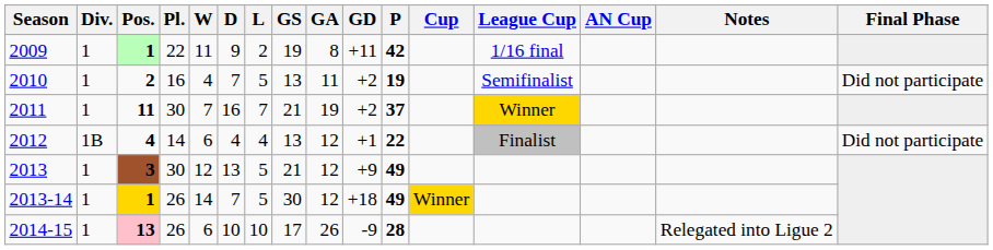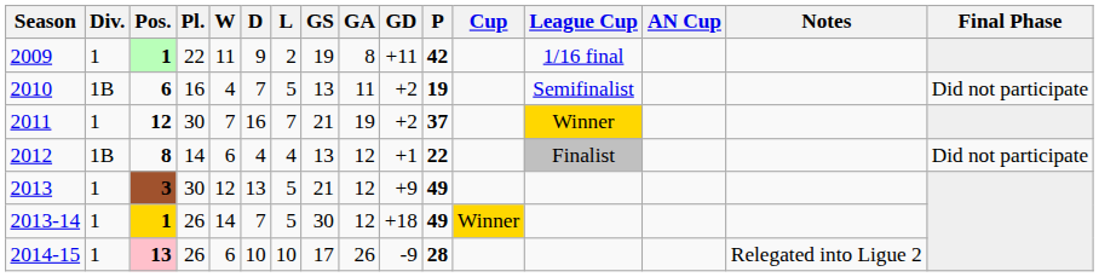2010 | Div.: 1 -> 1B
2010 | Pos.: 2 -> 6
2011 | Pos.: 11 -> 12
2012 | Pos.: 4 -> 8
